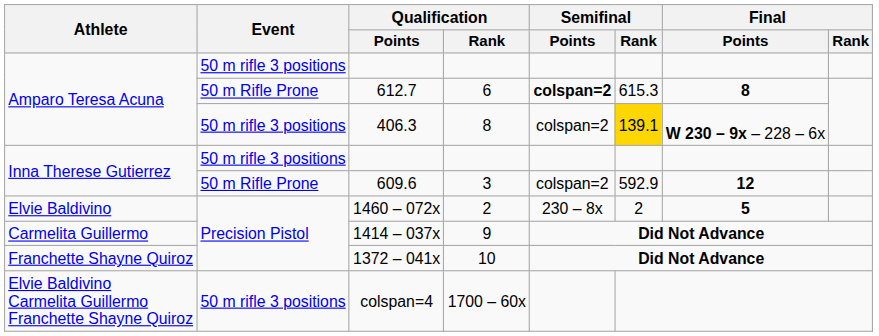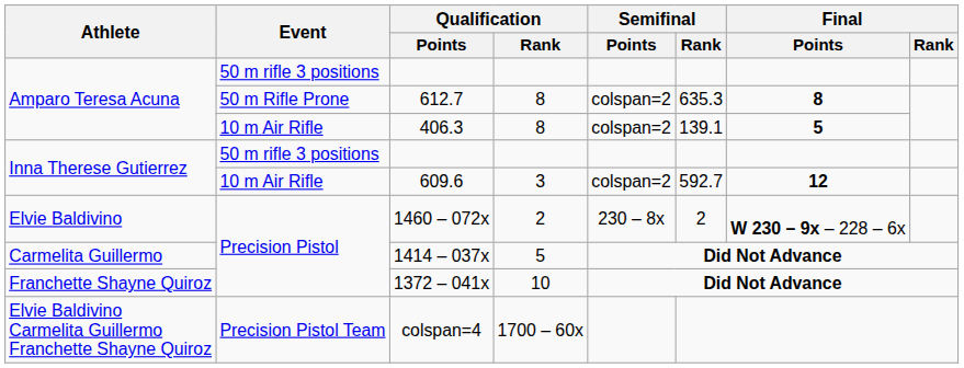612.7 | Qualification / Rank: 6 -> 8
612.7 | Semifinal / Points: bold -> normal
612.7 | Semifinal / Rank: 615.3 -> 635.3
406.3 | Event: 50 m rifle 3 positions -> 10 m Air Rifle
406.3 | Semifinal / Rank: gold background -> no background
406.3 | Final / Points: W 230 – 9x – 228 – 6x -> 5
609.6 | Event: 50 m Rifle Prone -> 10 m Air Rifle
609.6 | Semifinal / Rank: 592.9 -> 592.7
1460 – 072x | Final / Points: 5 -> W 230 – 9x – 228 – 6x
1414 – 037x | Qualification / Rank: 9 -> 5
colspan=4 | Event: 50 m rifle 3 positions -> Precision Pistol Team
